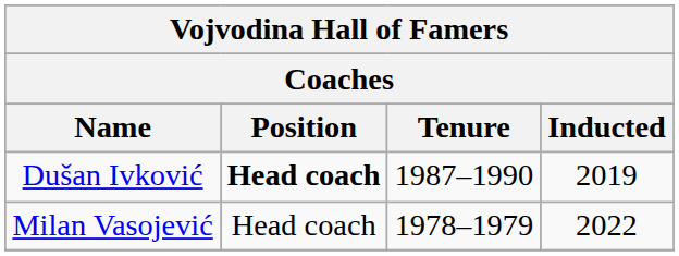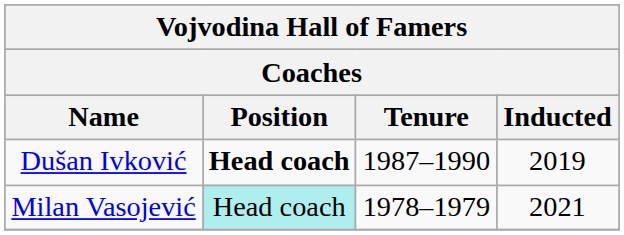Milan Vasojević | Position: no background -> paleturquoise background
Milan Vasojević | Inducted: 2022 -> 2021
